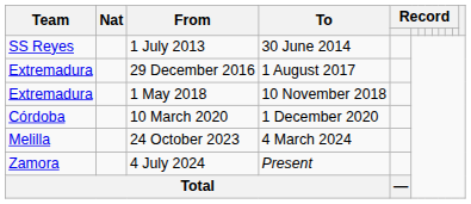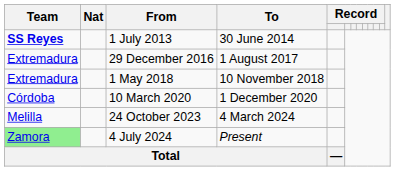1 July 2013 | Team: normal -> bold
4 July 2024 | Team: no background -> lightgreen background
